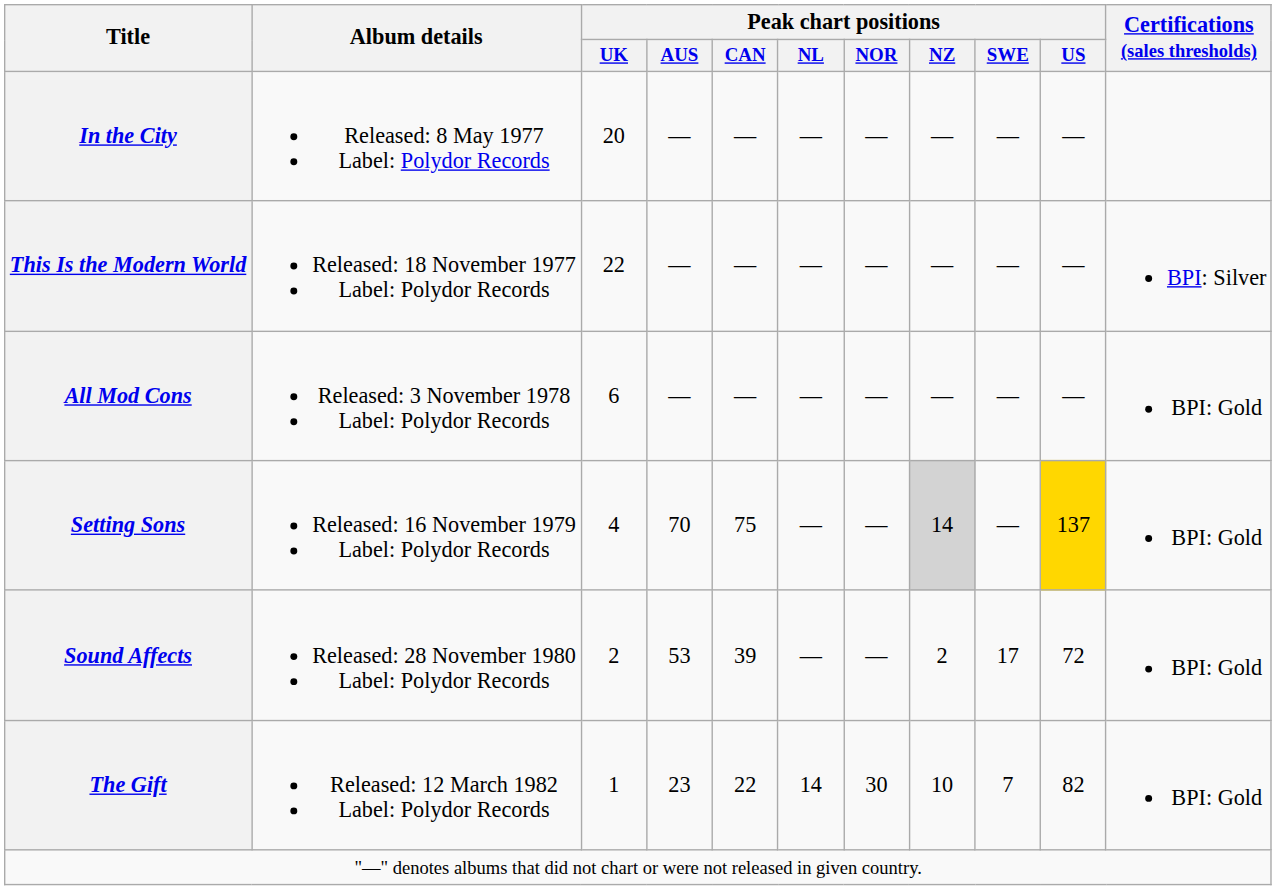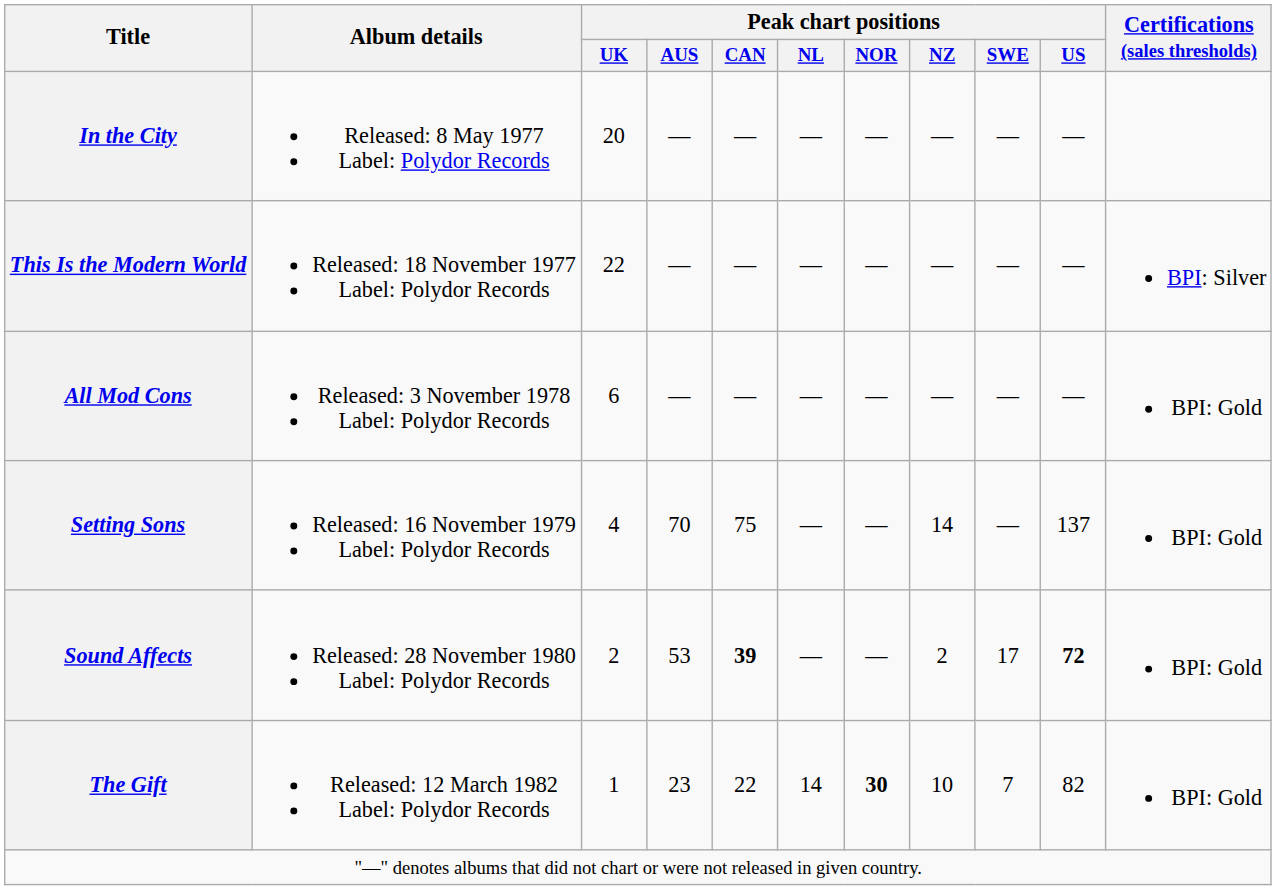Setting Sons | Peak chart positions / NZ: lightgrey background -> no background
Setting Sons | Peak chart positions / US: gold background -> no background
Sound Affects | Peak chart positions / CAN: normal -> bold
Sound Affects | Peak chart positions / US: normal -> bold
The Gift | Peak chart positions / NOR: normal -> bold
